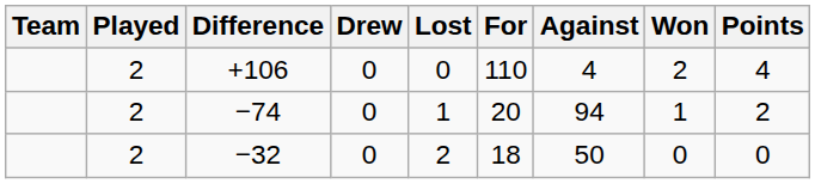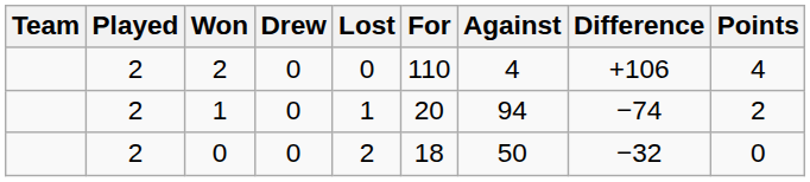columns swapped: Won <-> Difference
